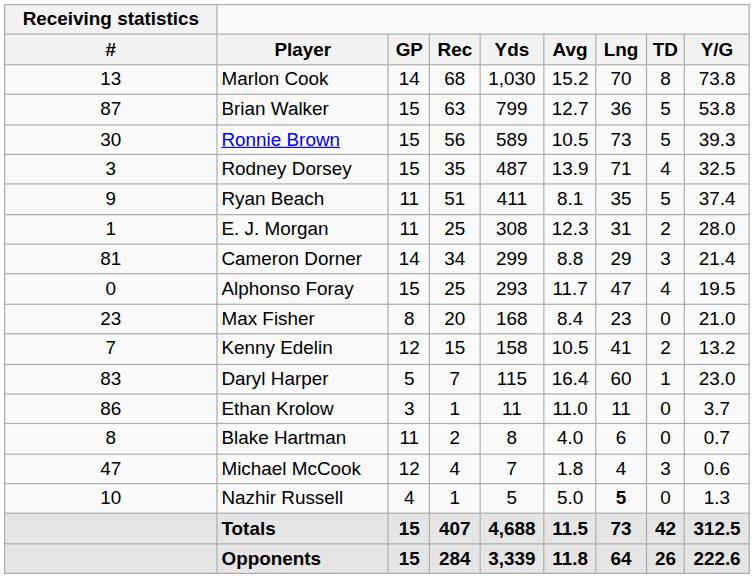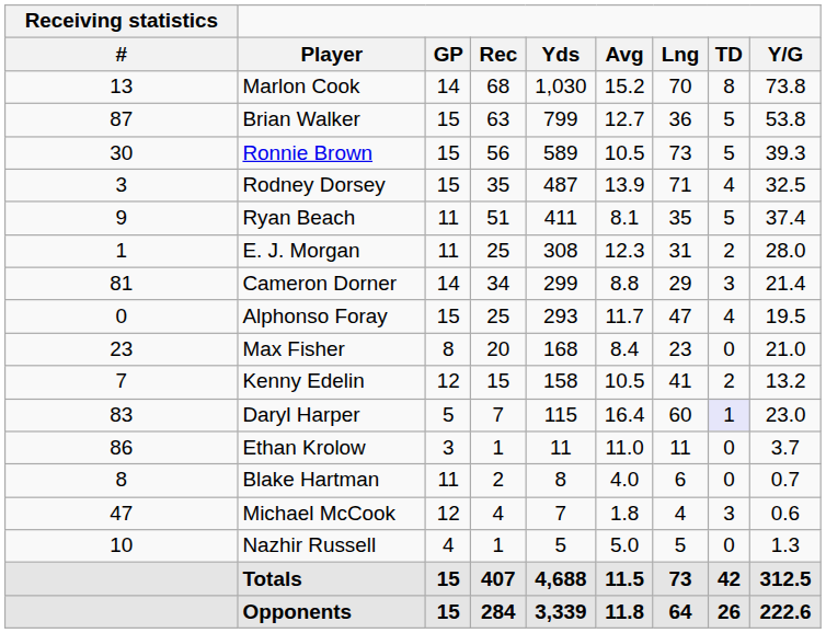Daryl Harper | TD: no background -> lavender background
Nazhir Russell | Lng: bold -> normal
